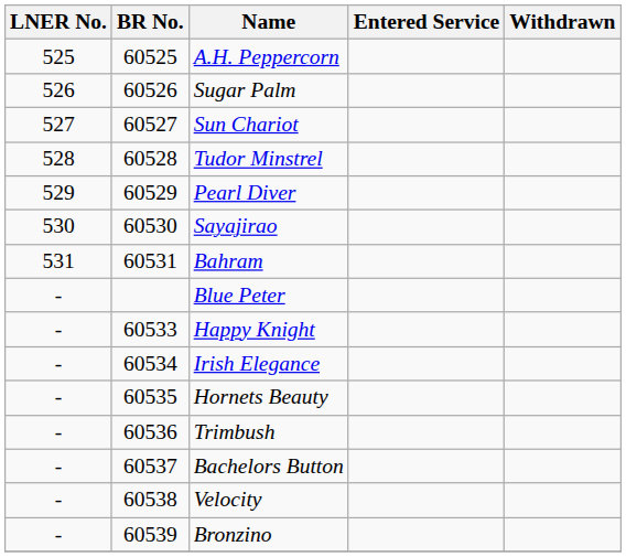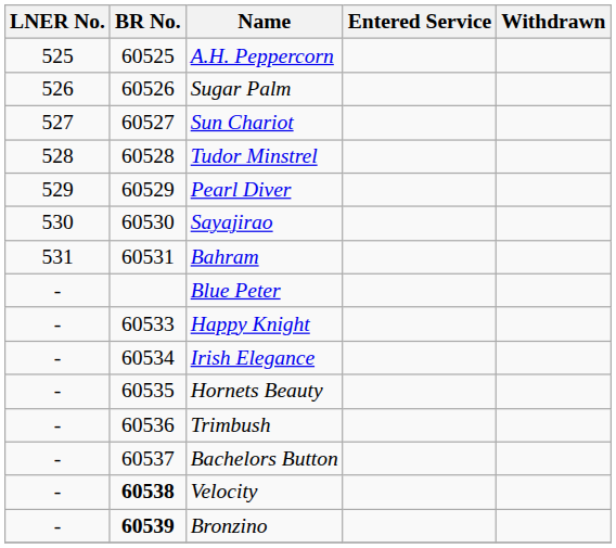Velocity | BR No.: normal -> bold
Bronzino | BR No.: normal -> bold
